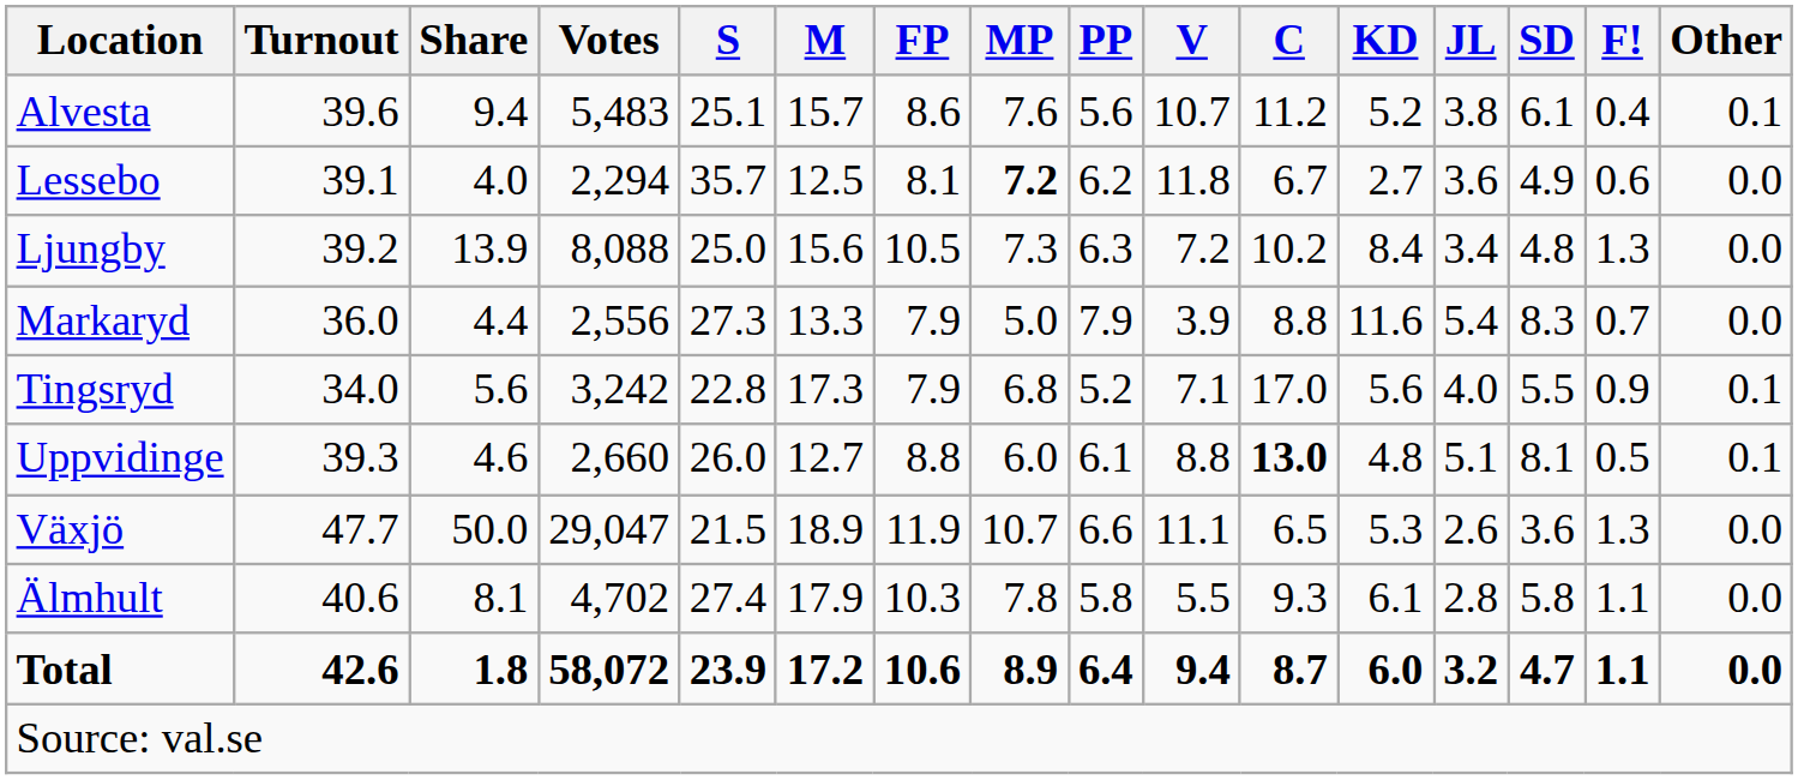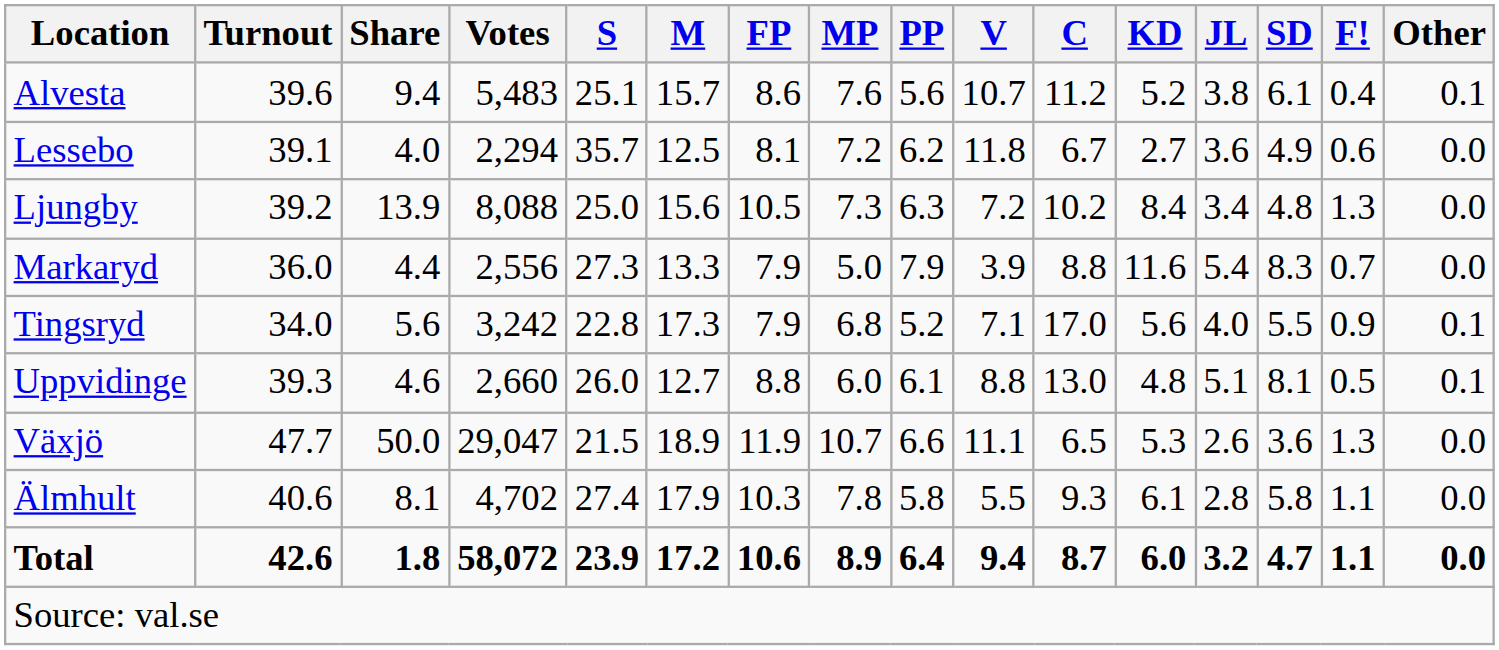Lessebo | MP: bold -> normal
Uppvidinge | C: bold -> normal
